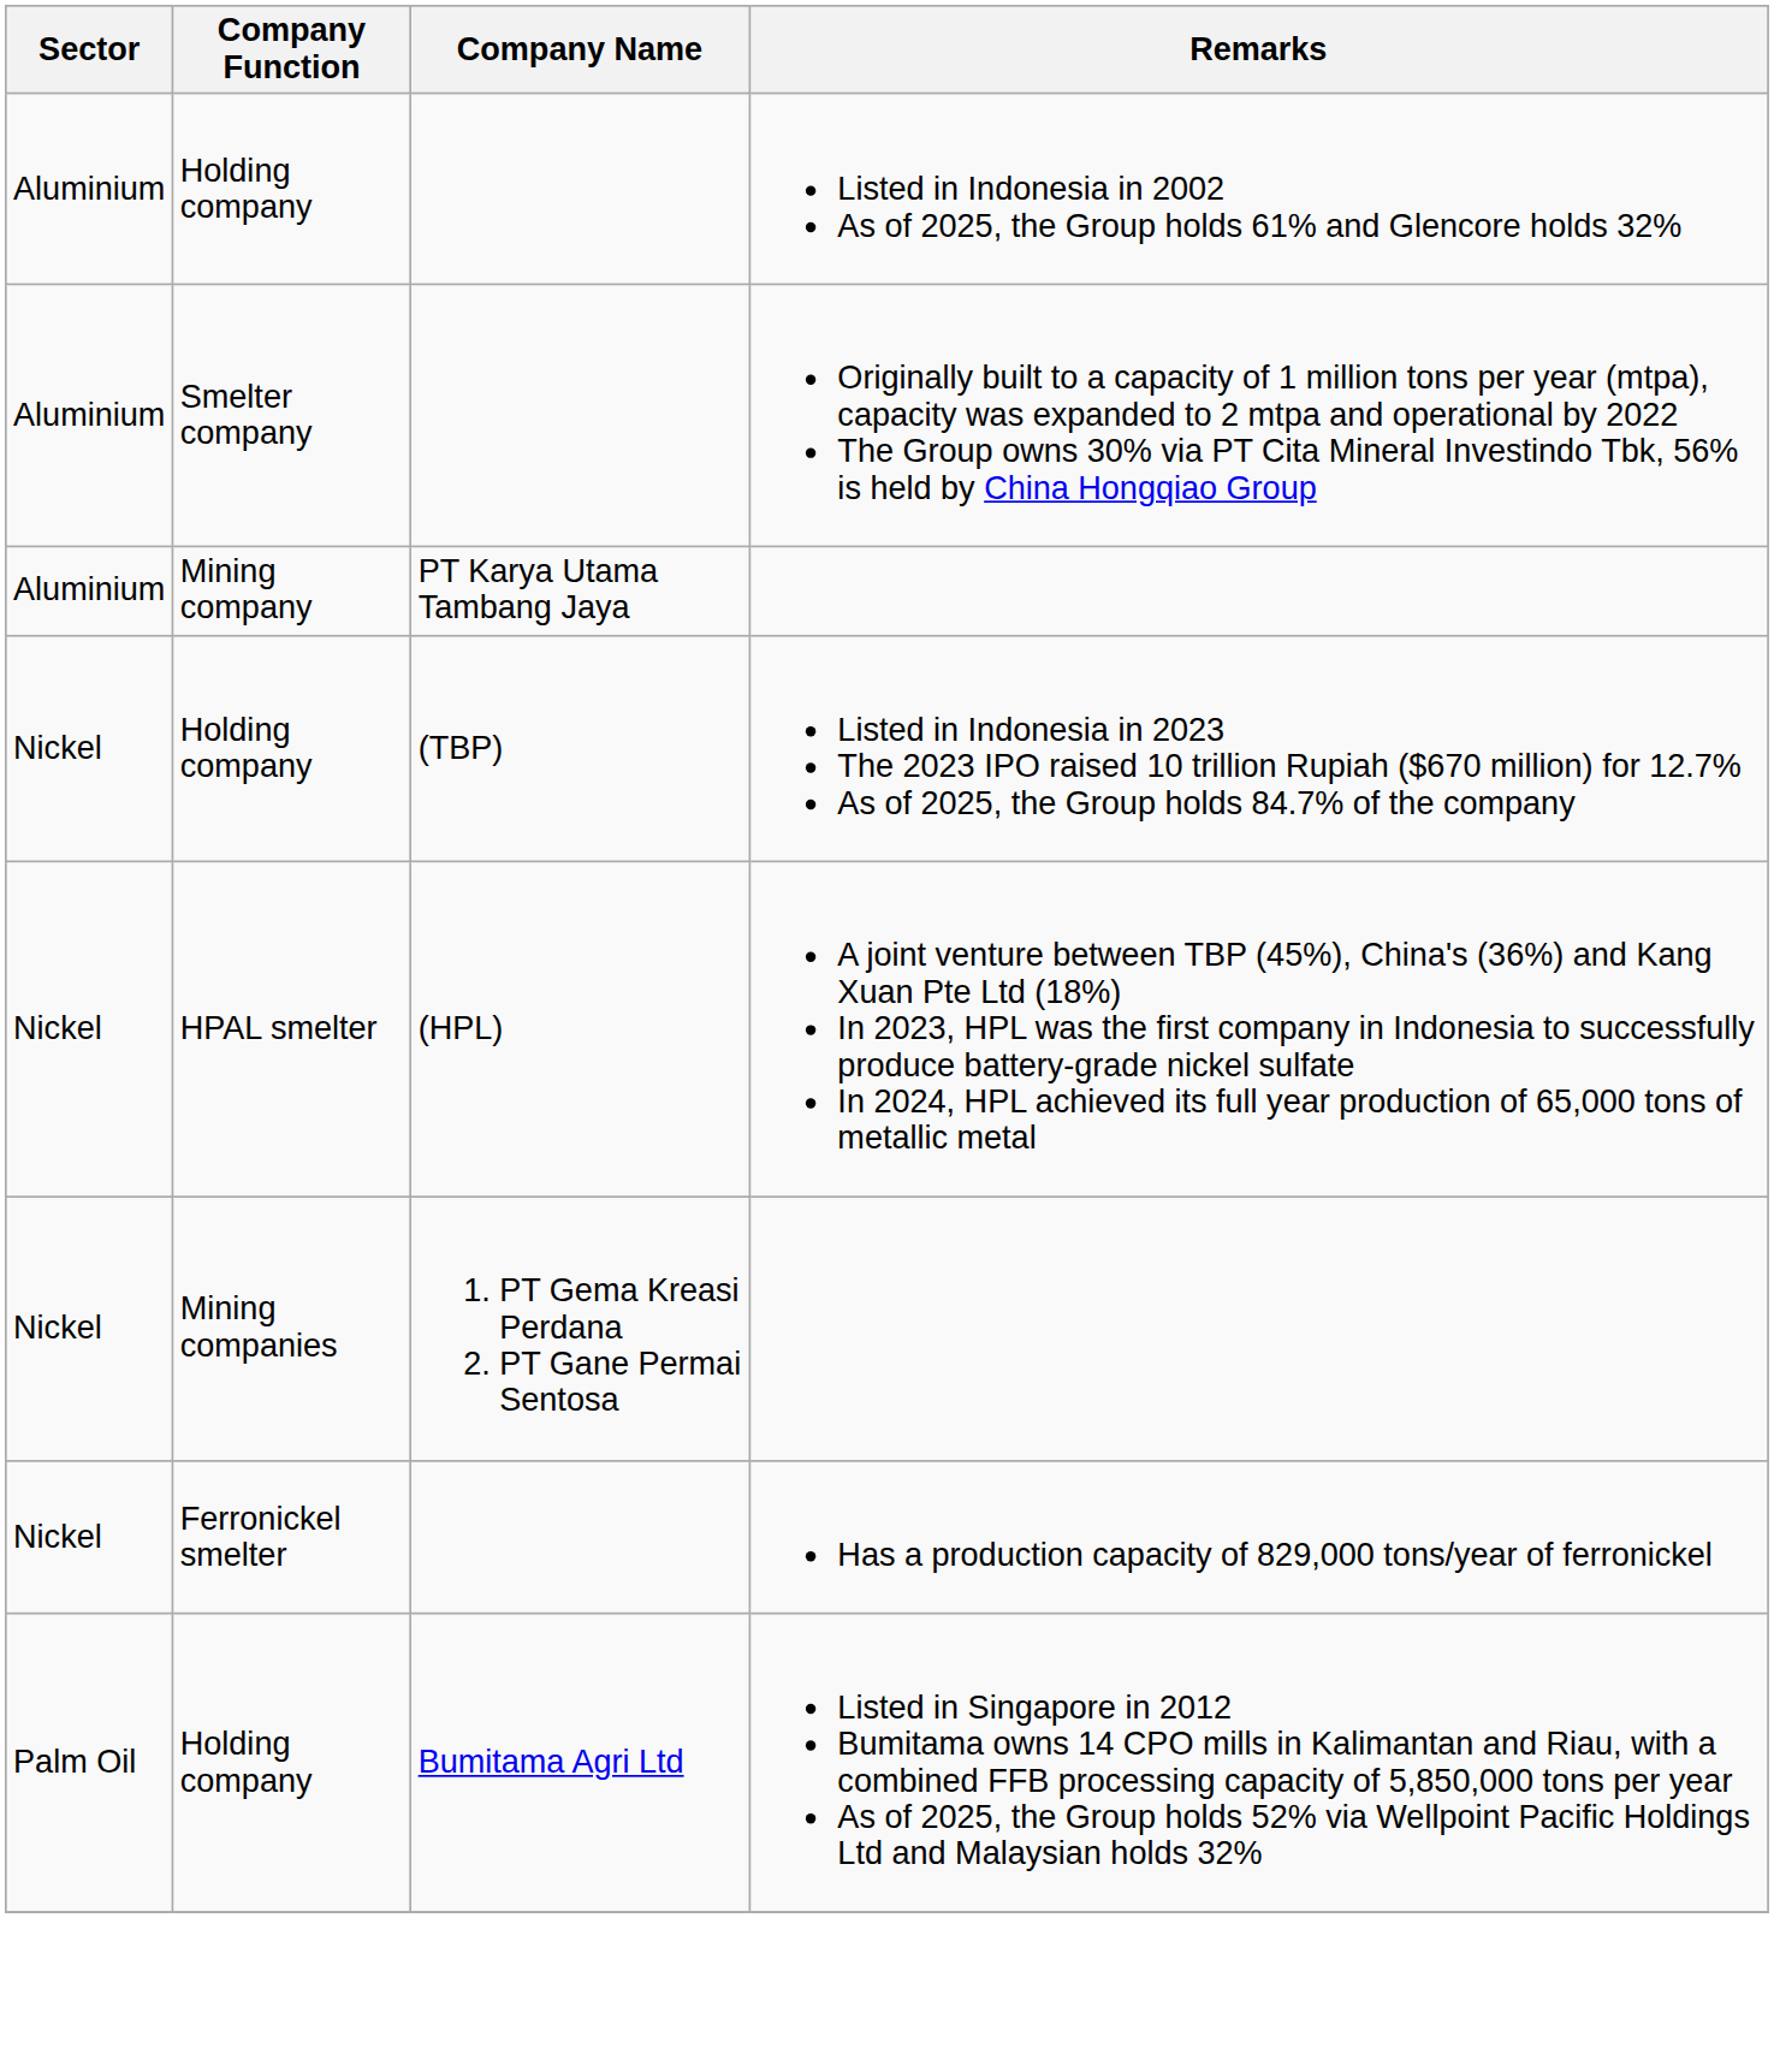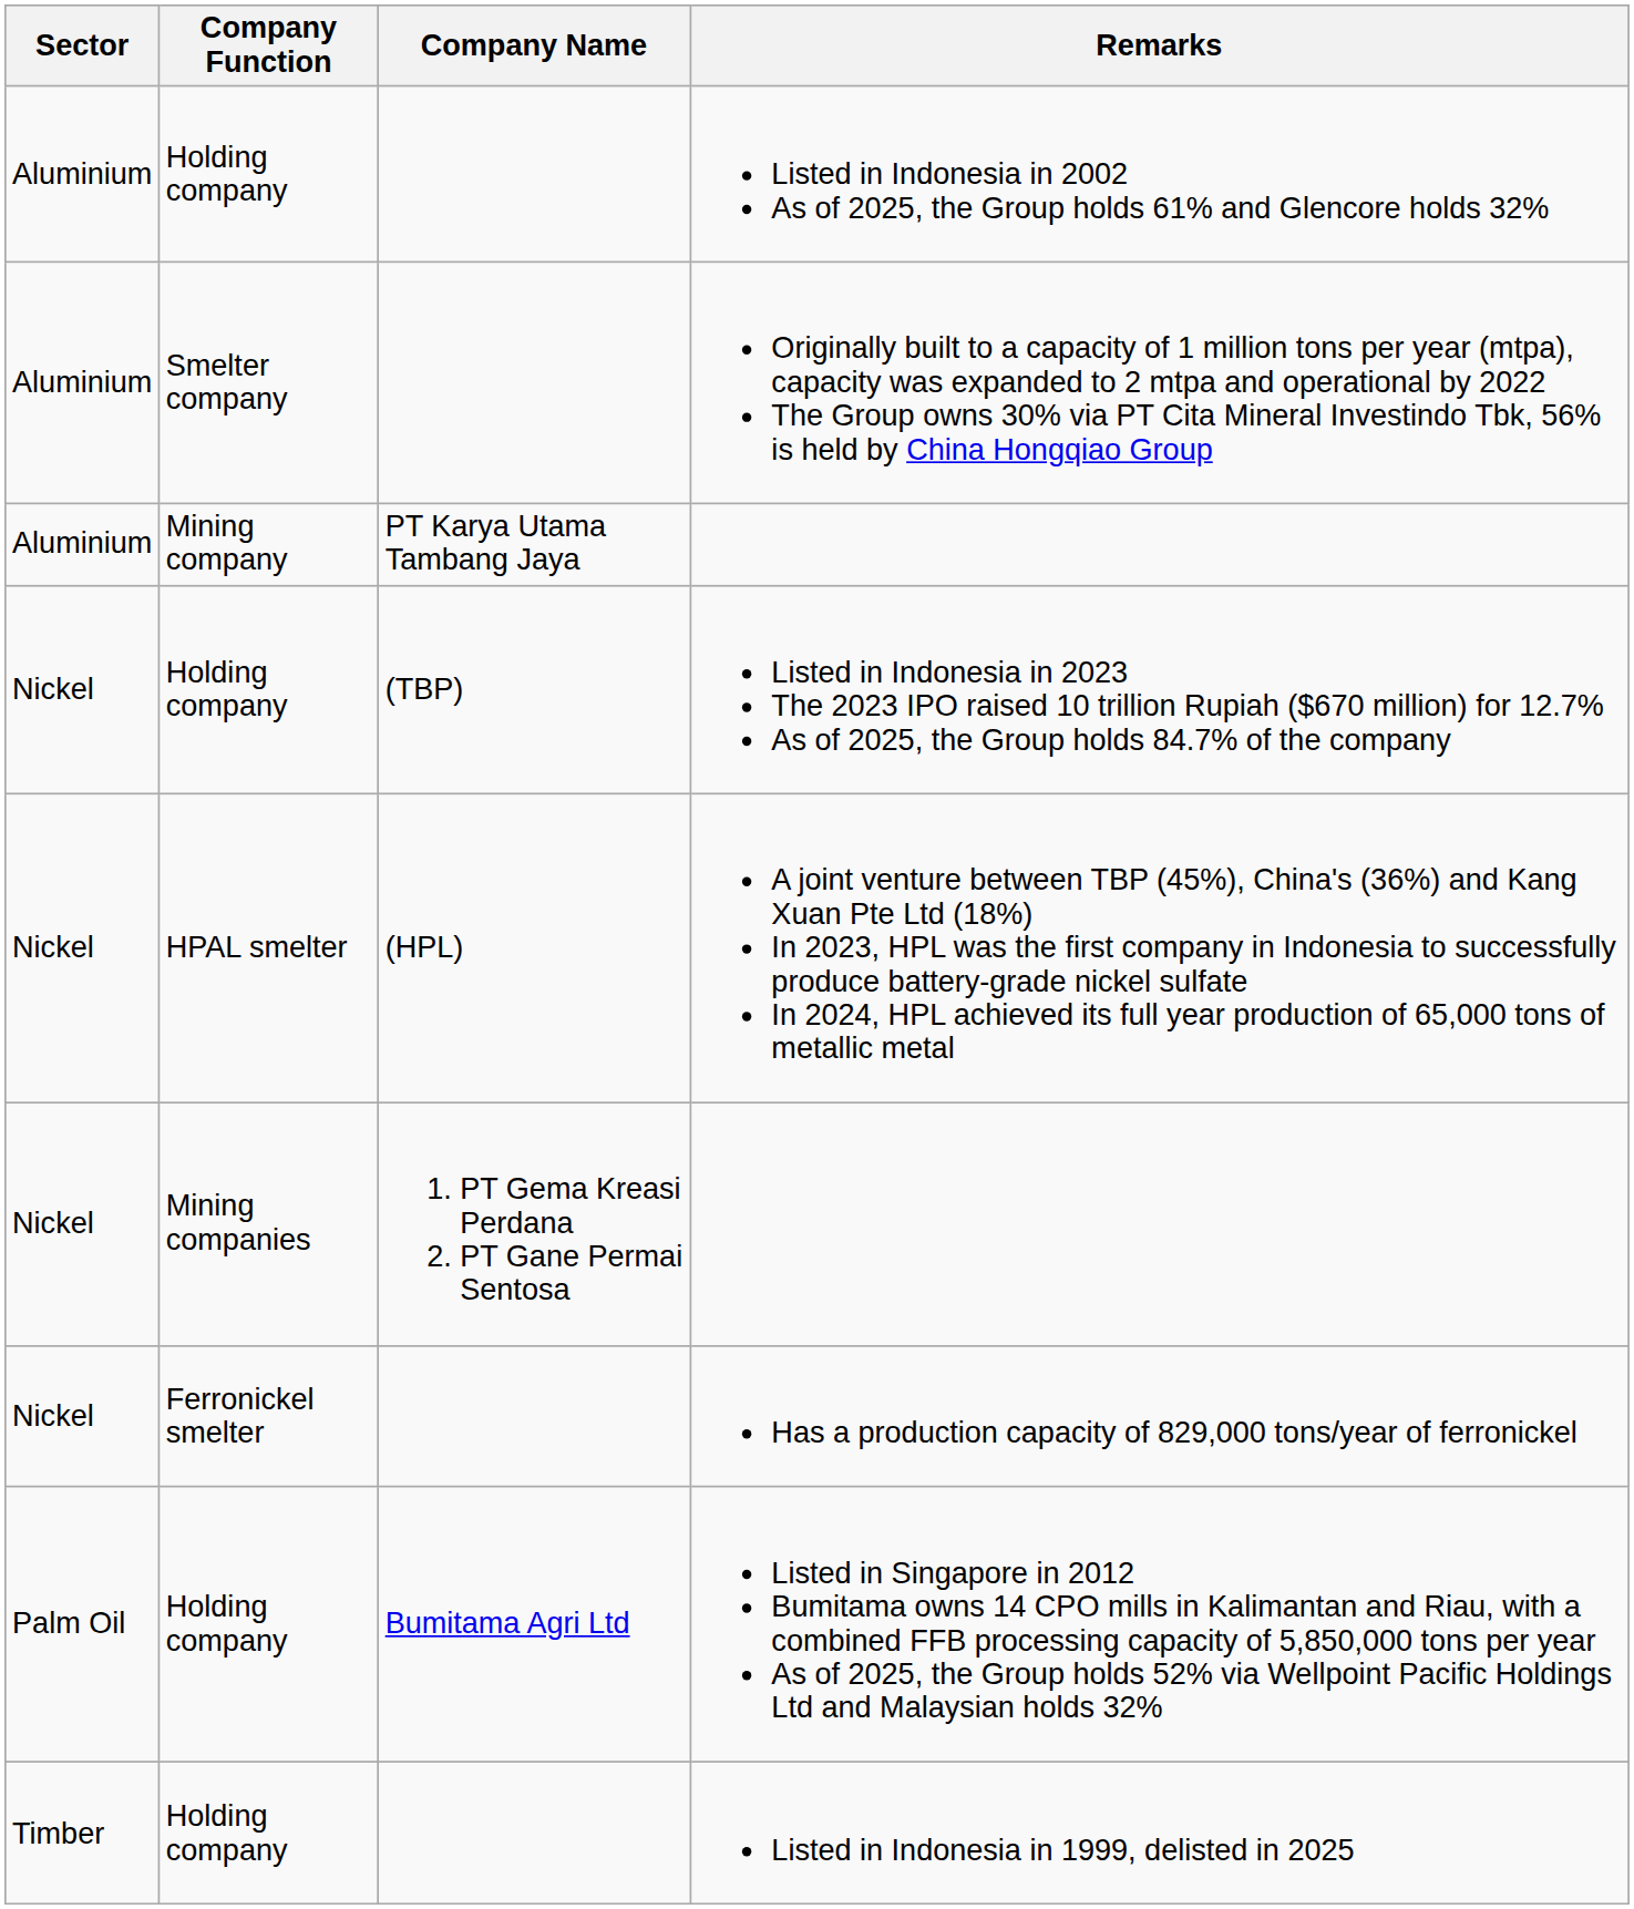+ row: Timber | Holding company | Listed in Indonesia in 1999, delisted in 2025
